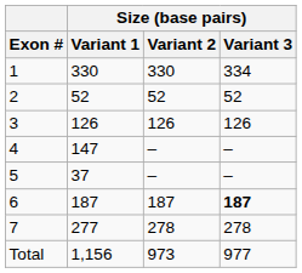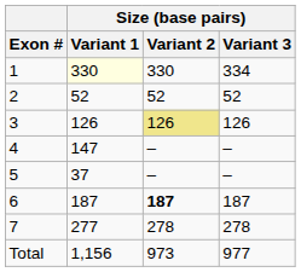1 | Size (base pairs) / Variant 1: no background -> lightyellow background
3 | Size (base pairs) / Variant 2: no background -> khaki background
6 | Size (base pairs) / Variant 2: normal -> bold
6 | Size (base pairs) / Variant 3: bold -> normal
